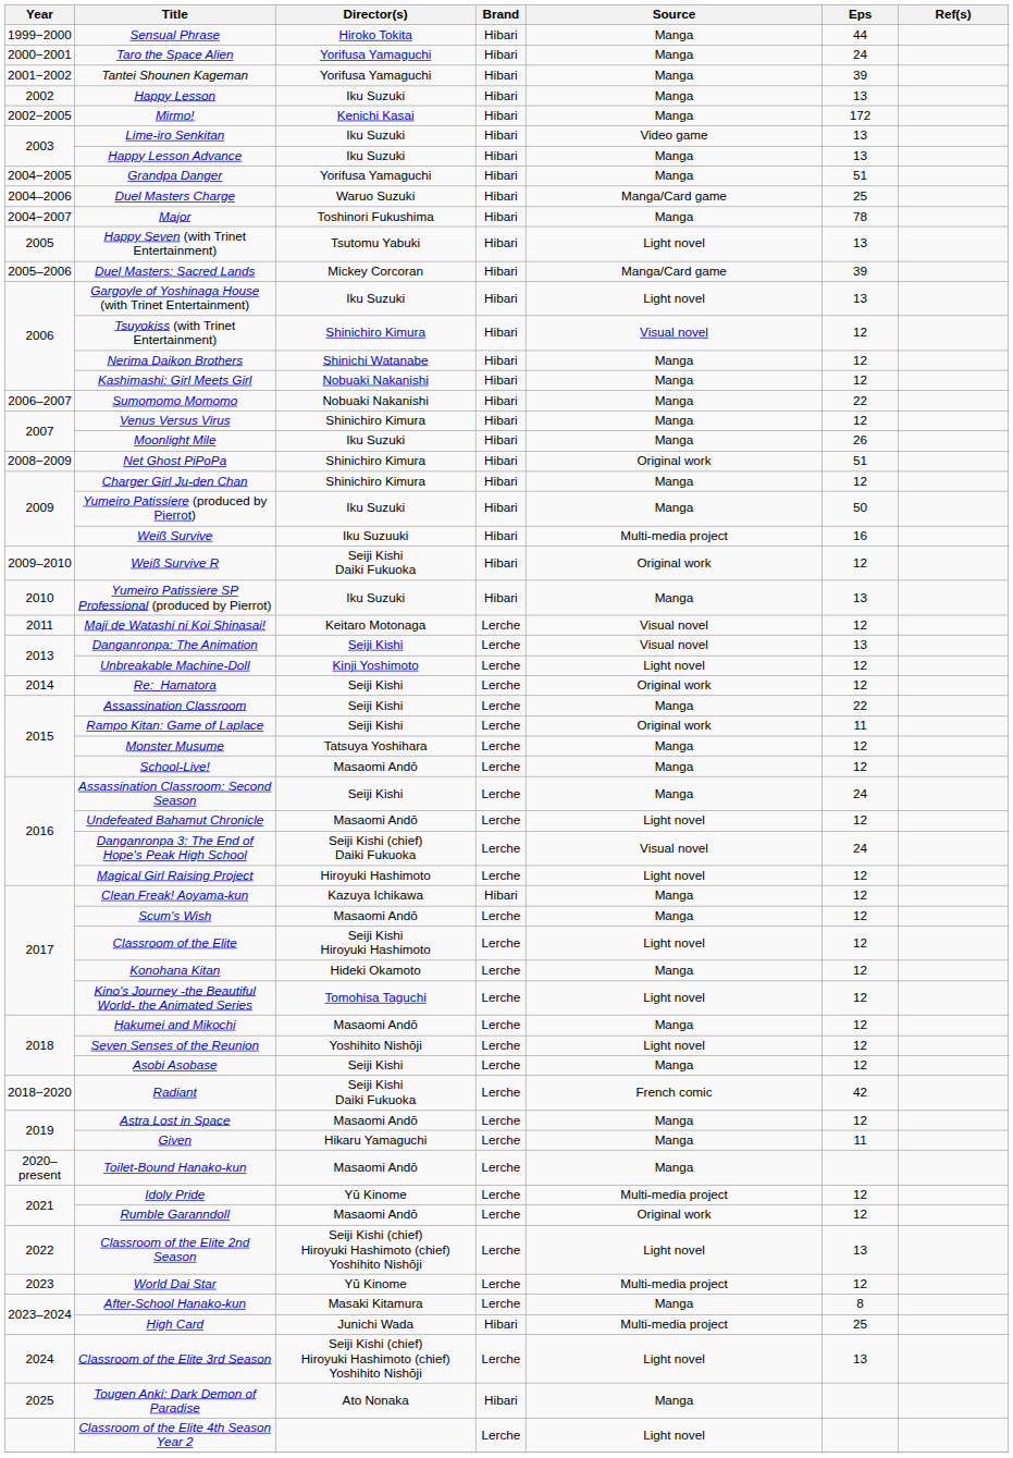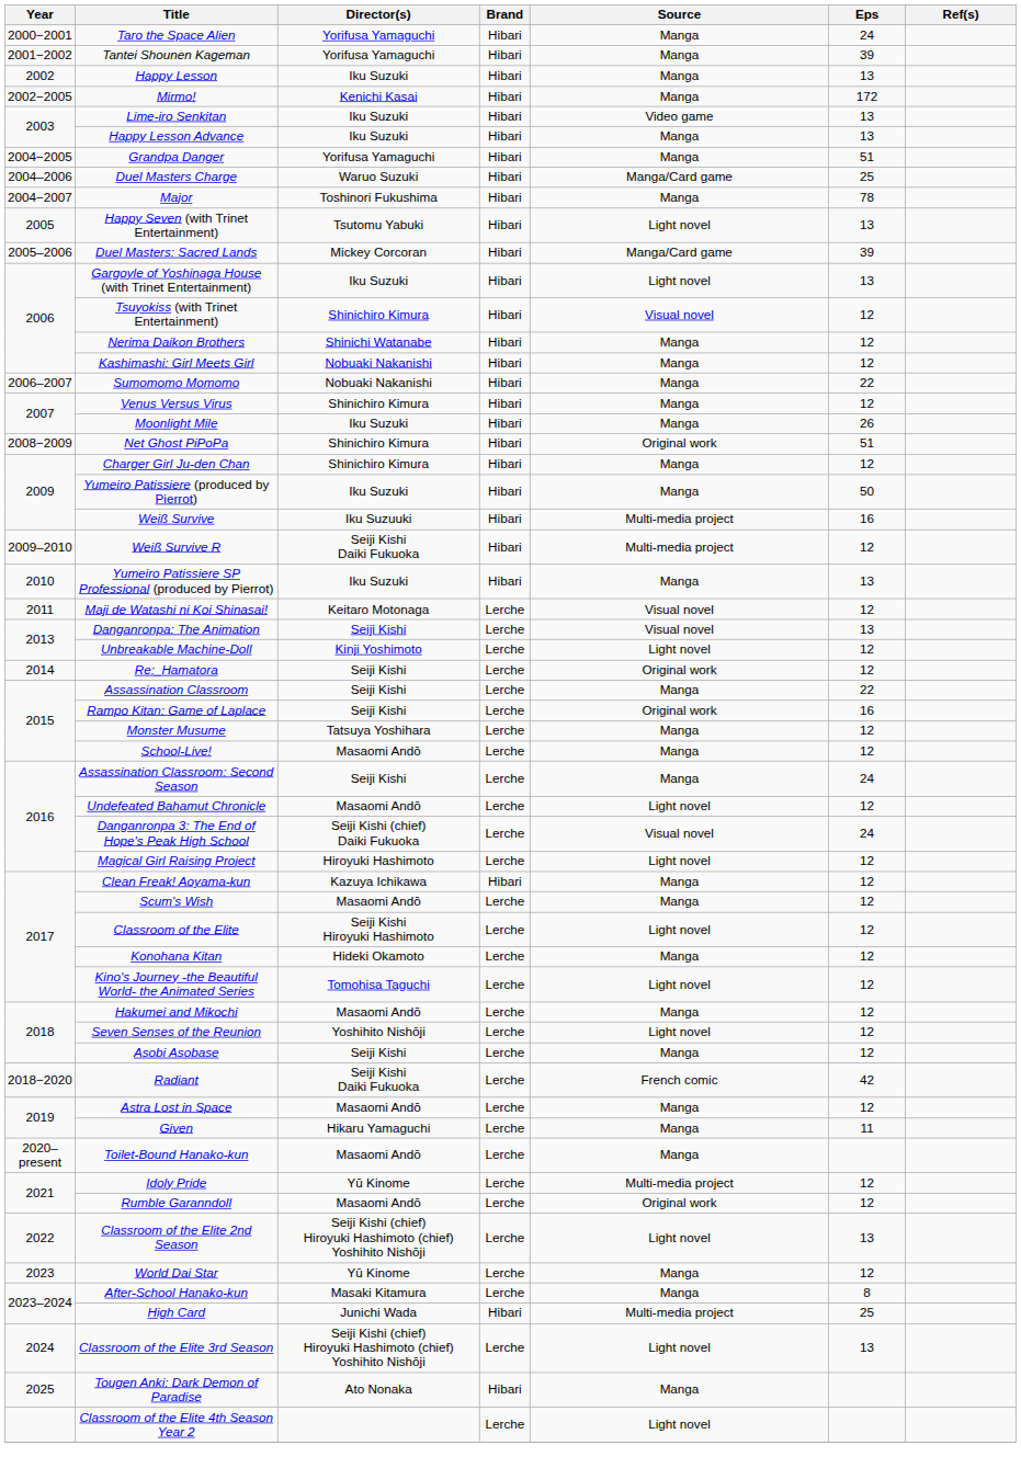- row: 1999−2000 | Sensual Phrase | Hiroko Tokita | Hibari | Manga | 44
Weiß Survive R | Source: Original work -> Multi-media project
Rampo Kitan: Game of Laplace | Eps: 11 -> 16
World Dai Star | Source: Multi-media project -> Manga
